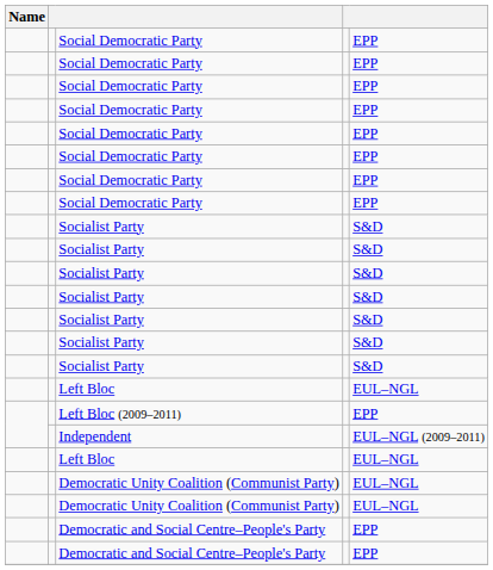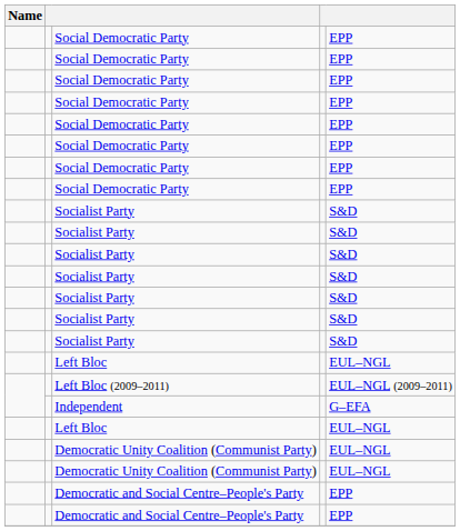Left Bloc (2009–2011) | column 5: EPP -> EUL–NGL (2009–2011)
Independent | column 5: EUL–NGL (2009–2011) -> G–EFA
